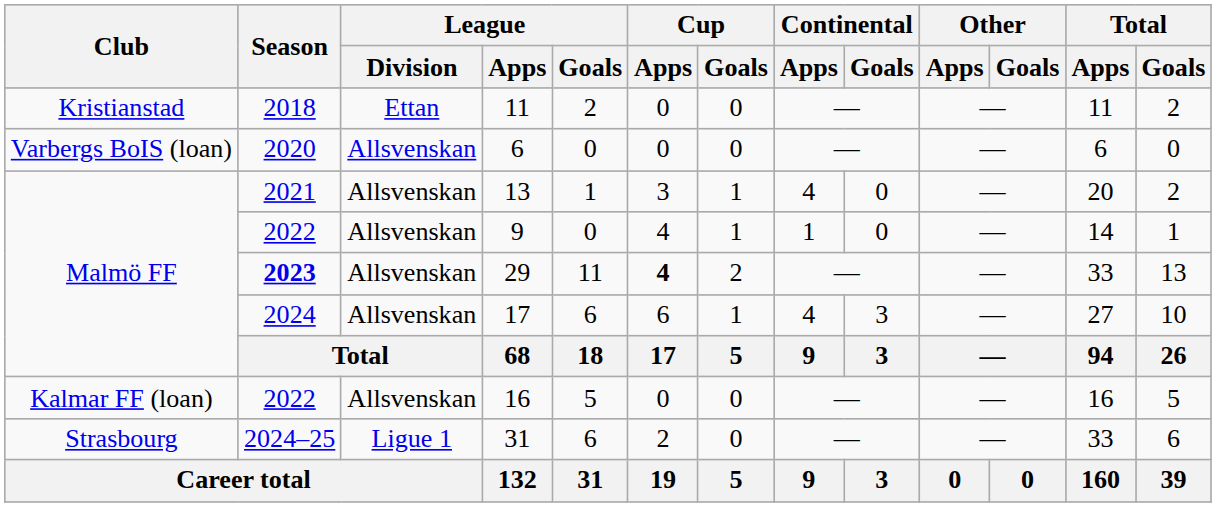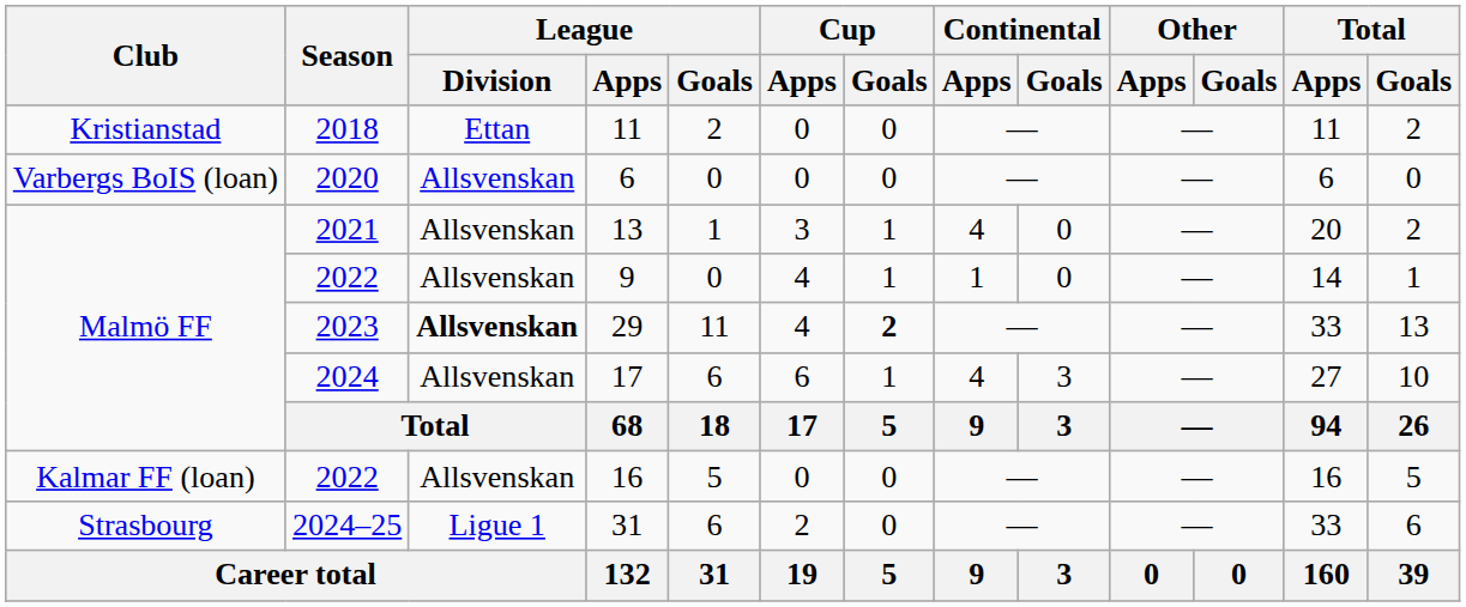29 | Season: bold -> normal
29 | League / Division: normal -> bold
29 | Cup / Apps: bold -> normal
29 | Cup / Goals: normal -> bold
